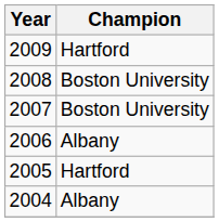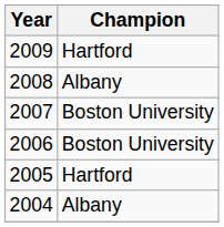2008 | Champion: Boston University -> Albany
2006 | Champion: Albany -> Boston University
